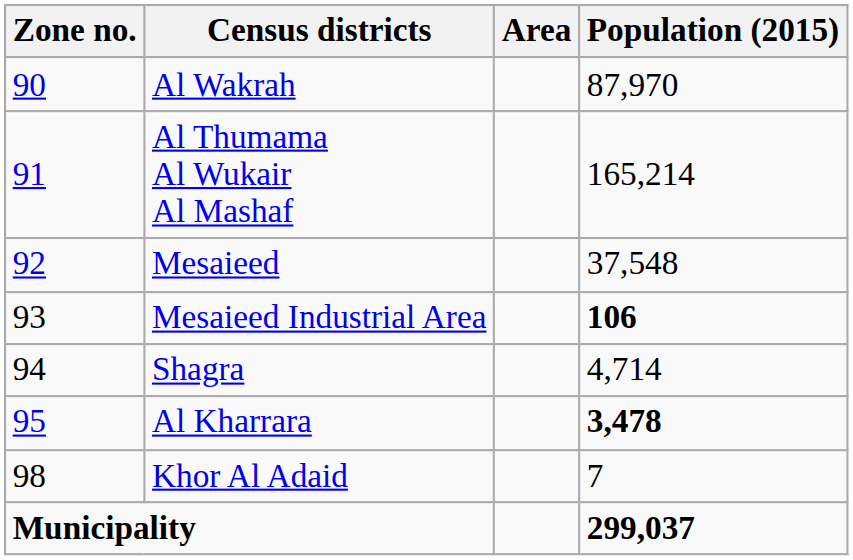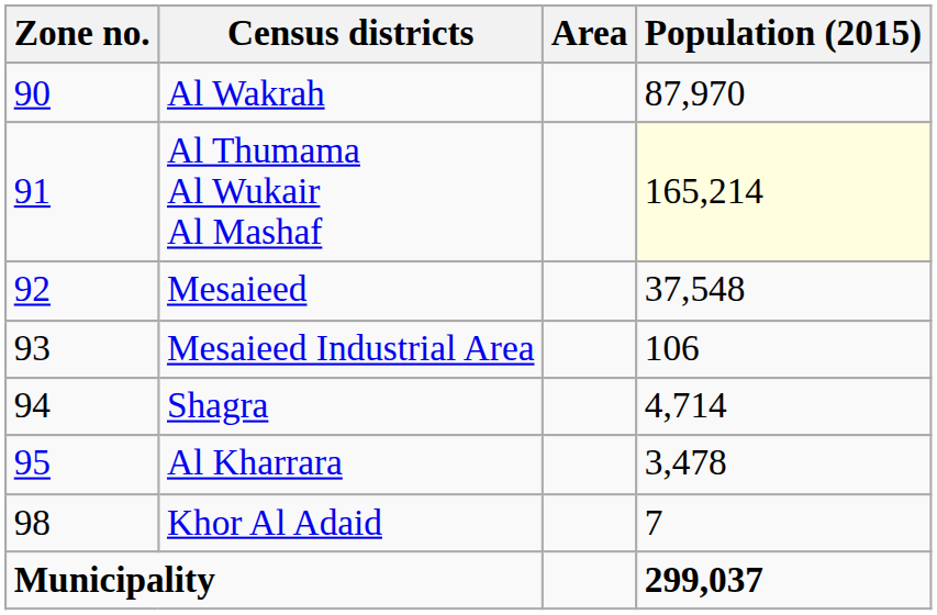Al Thumama Al Wukair Al Mashaf | Population (2015): no background -> lightyellow background
Mesaieed Industrial Area | Population (2015): bold -> normal
Al Kharrara | Population (2015): bold -> normal
